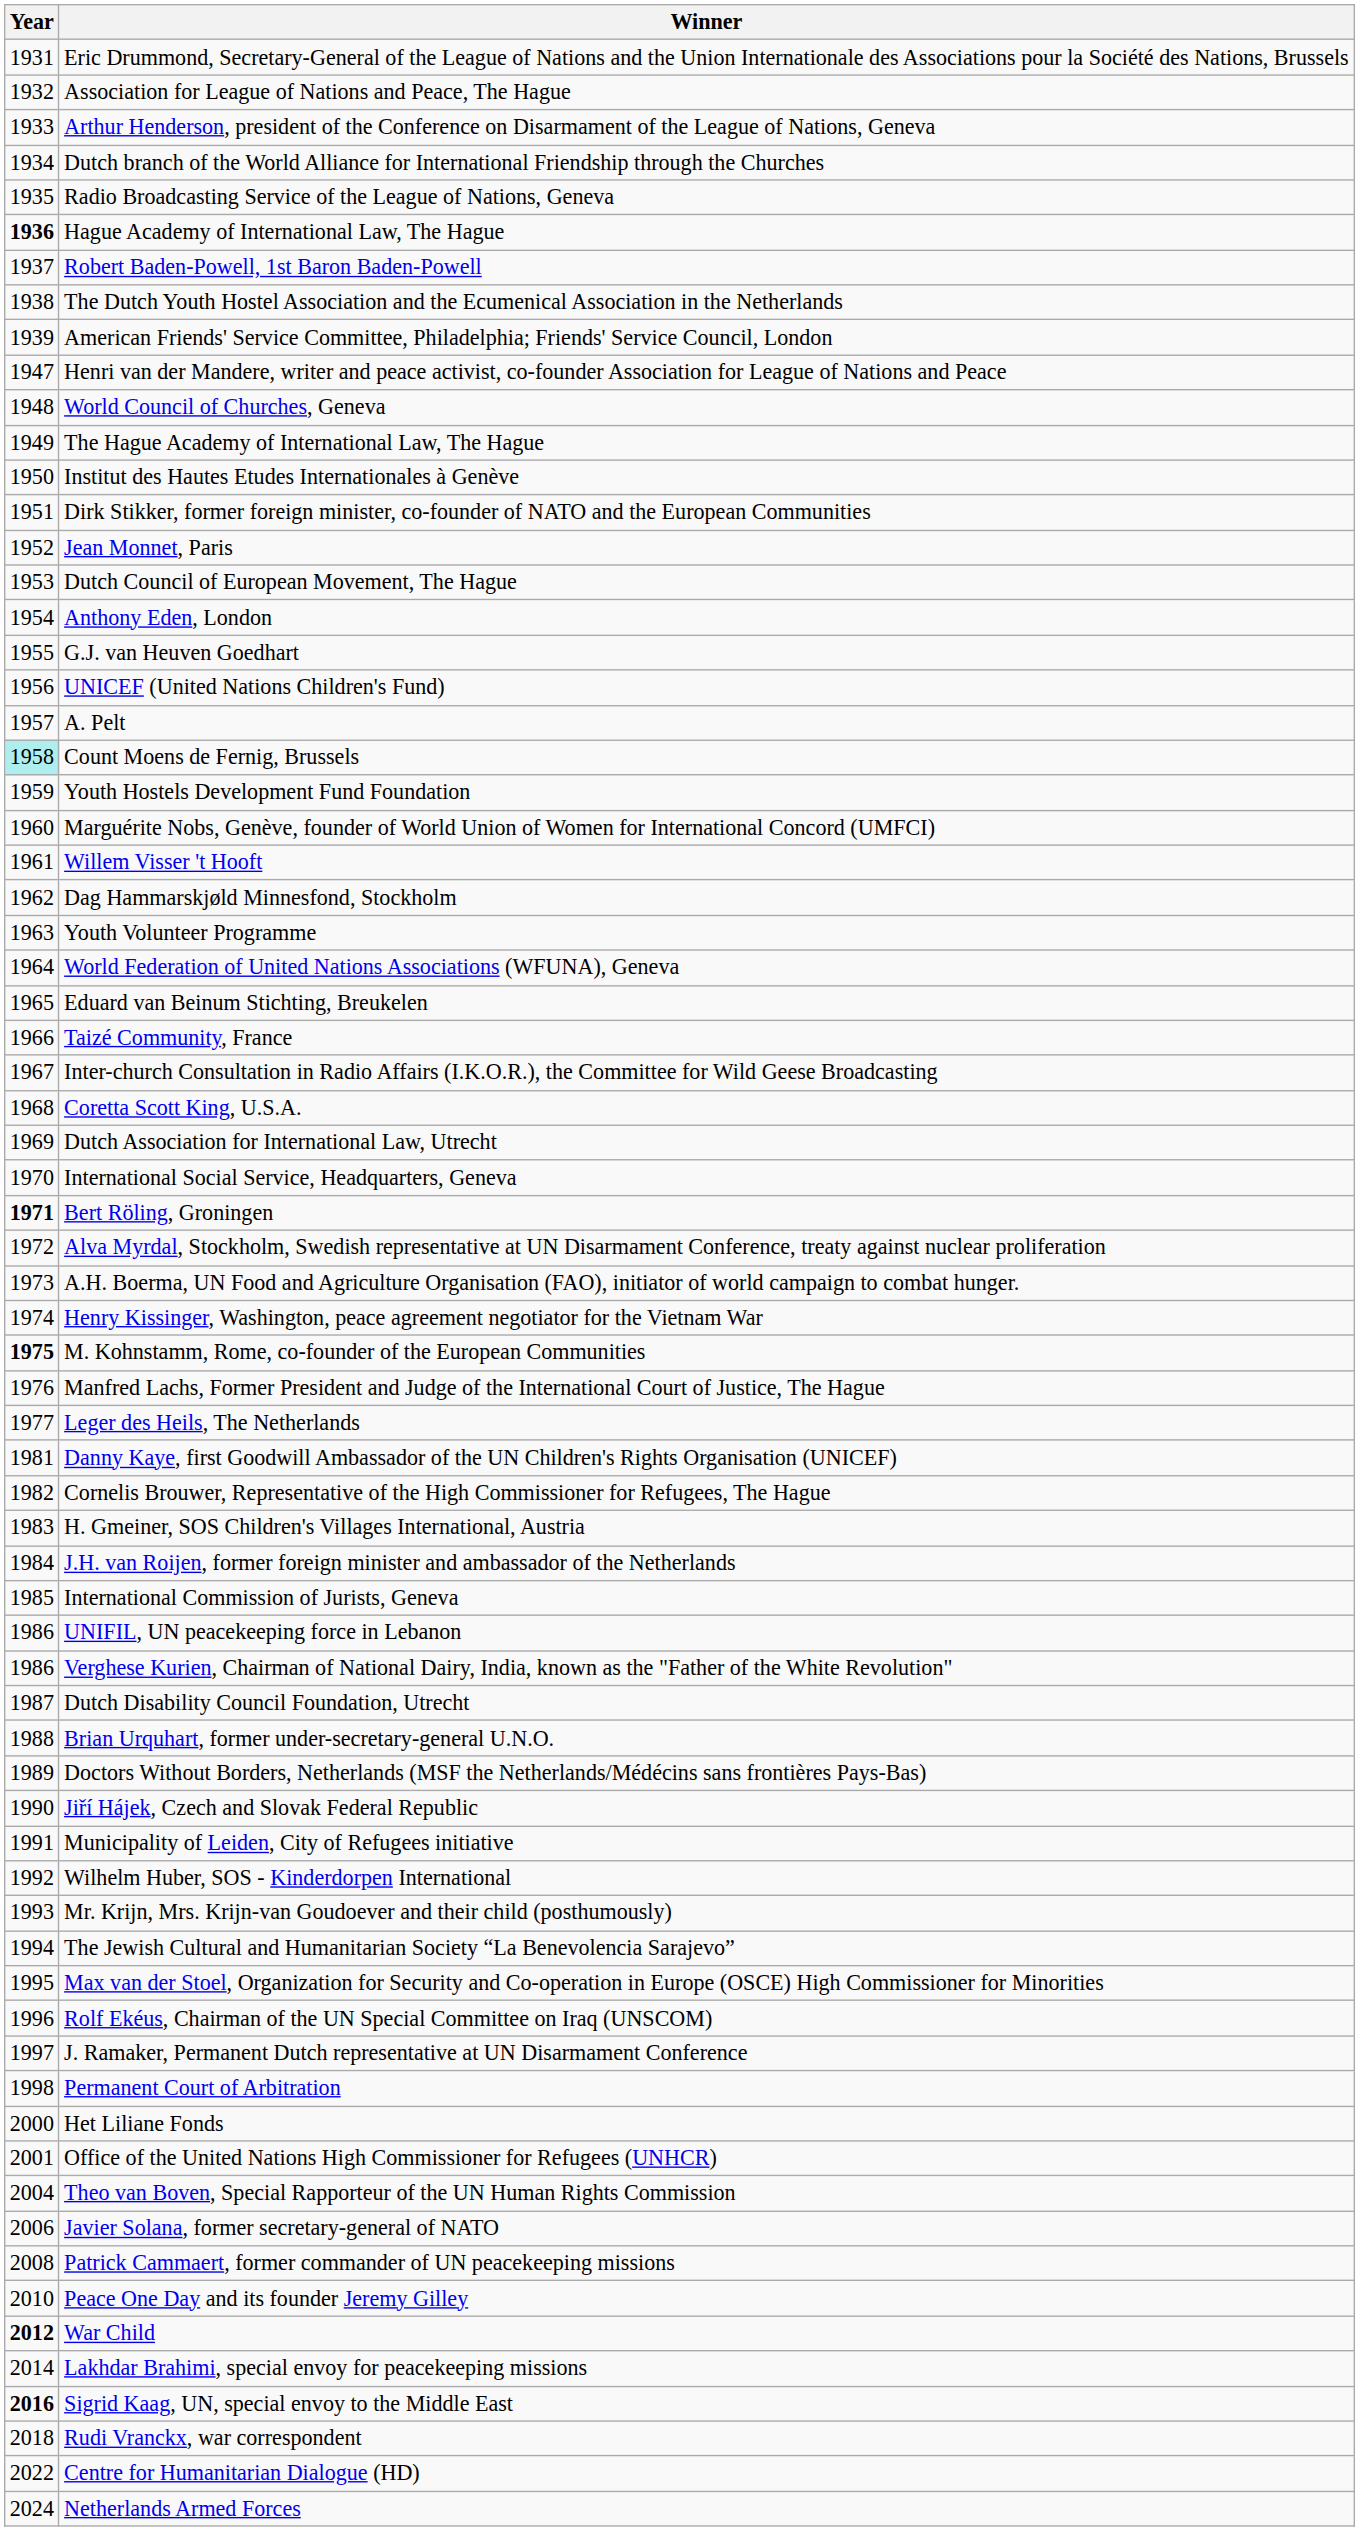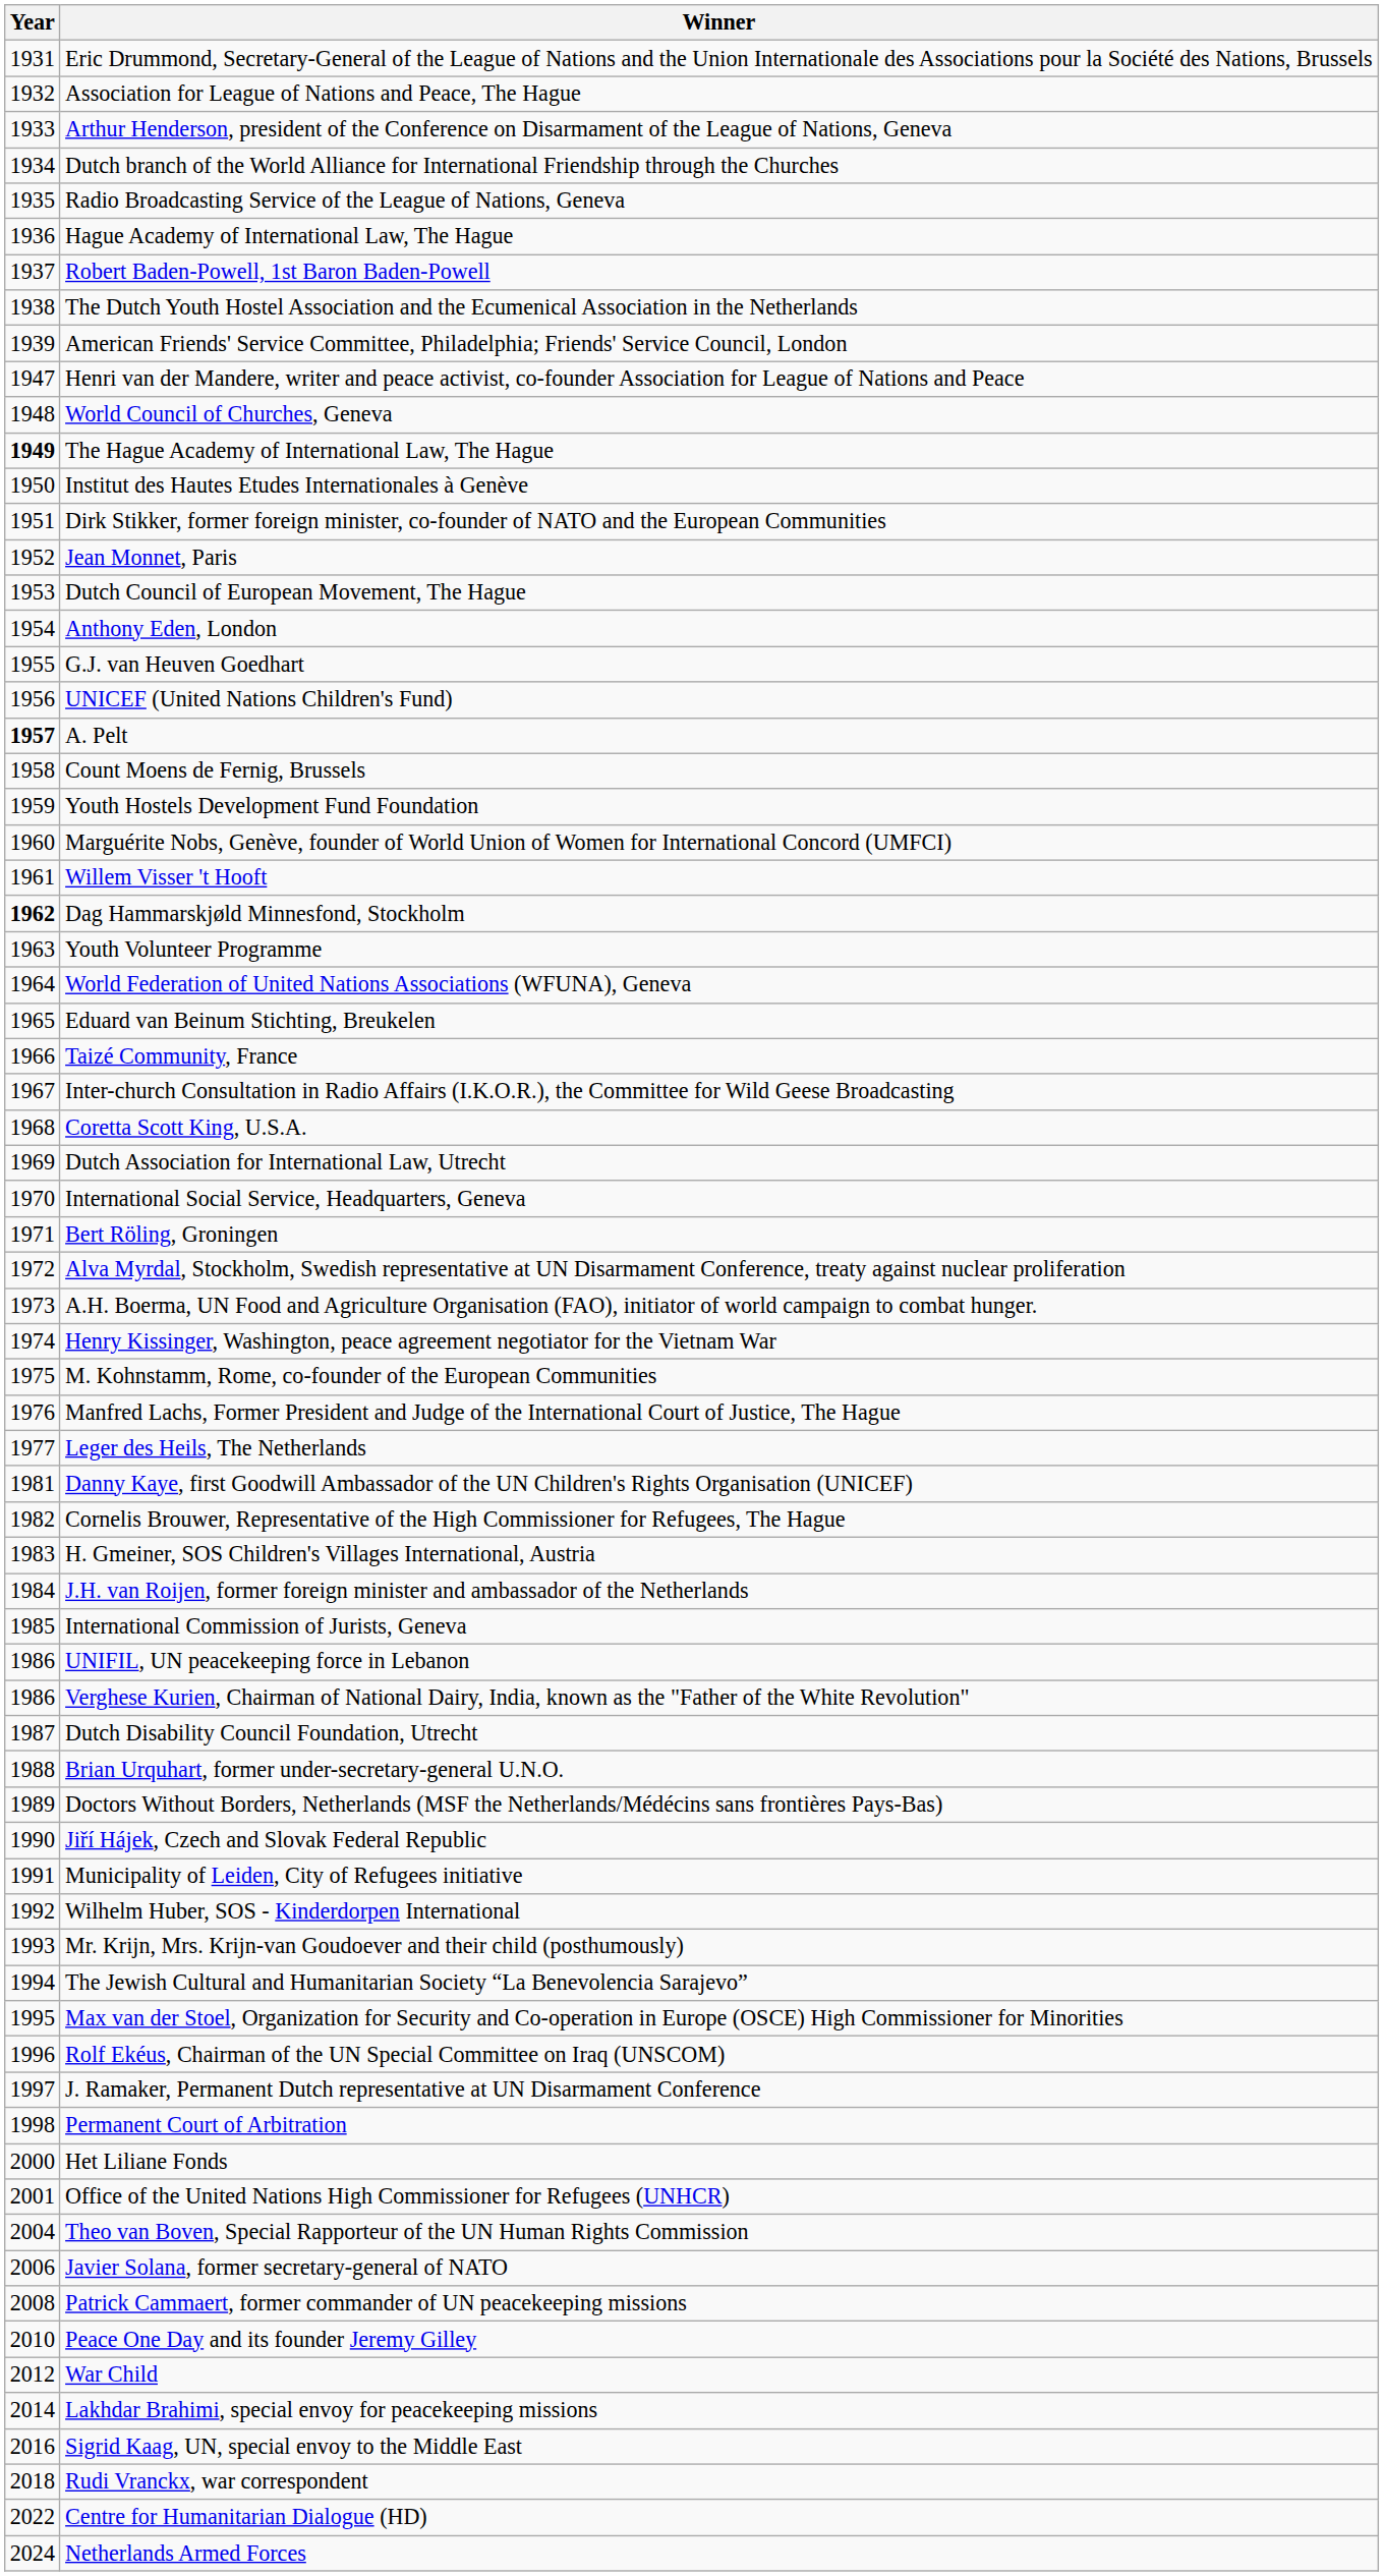Hague Academy of International Law, The Hague | Year: bold -> normal
The Hague Academy of International Law, The Hague | Year: normal -> bold
A. Pelt | Year: normal -> bold
Count Moens de Fernig, Brussels | Year: paleturquoise background -> no background
Dag Hammarskjøld Minnesfond, Stockholm | Year: normal -> bold
Bert Röling, Groningen | Year: bold -> normal
M. Kohnstamm, Rome, co-founder of the European Communities | Year: bold -> normal
War Child | Year: bold -> normal
Sigrid Kaag, UN, special envoy to the Middle East | Year: bold -> normal
